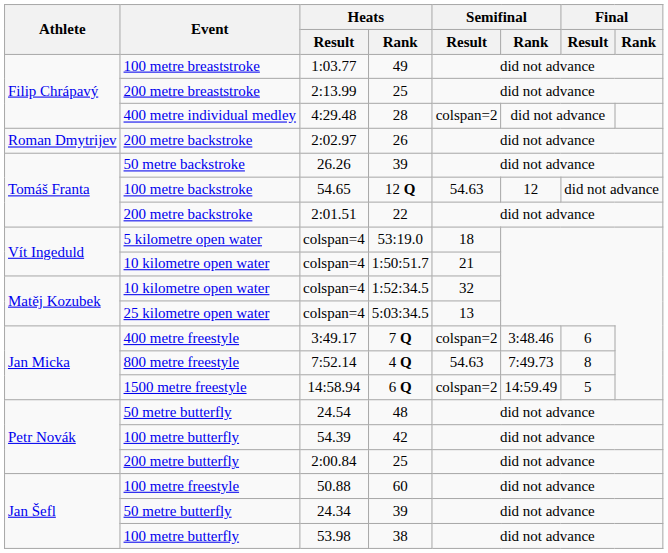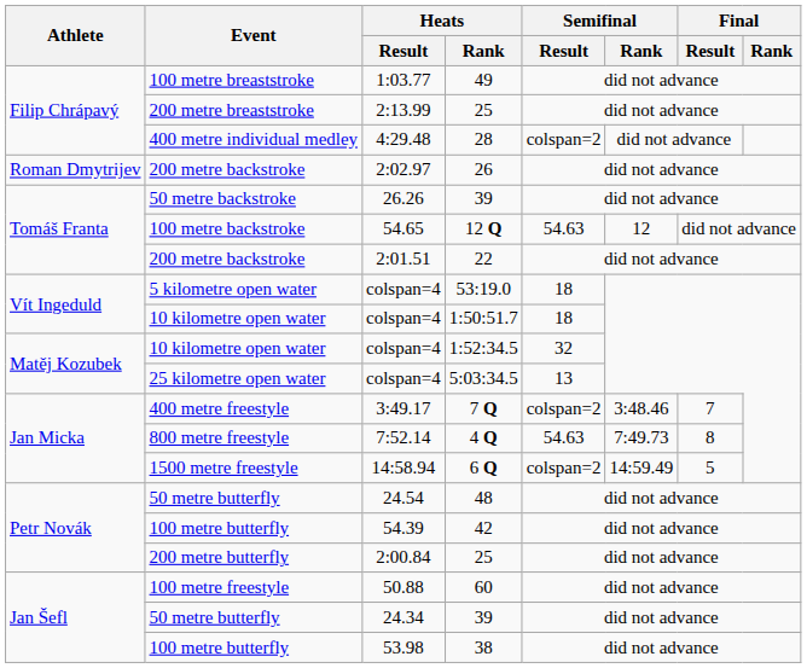1:50:51.7 | Semifinal / Result: 21 -> 18
7 Q | Final / Result: 6 -> 7
